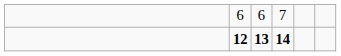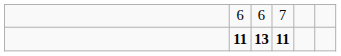row 2 | column 2: 12 -> 11
row 2 | column 4: 14 -> 11
